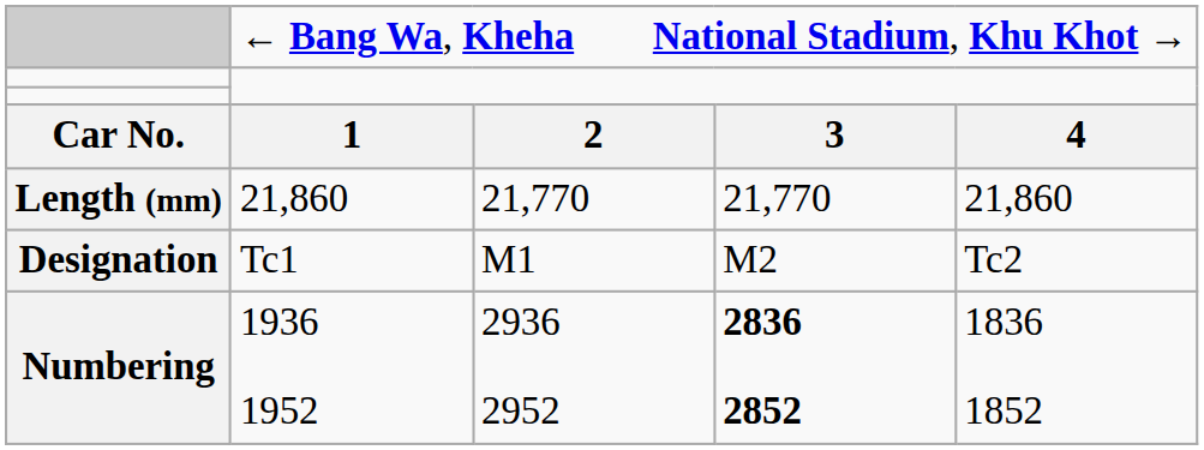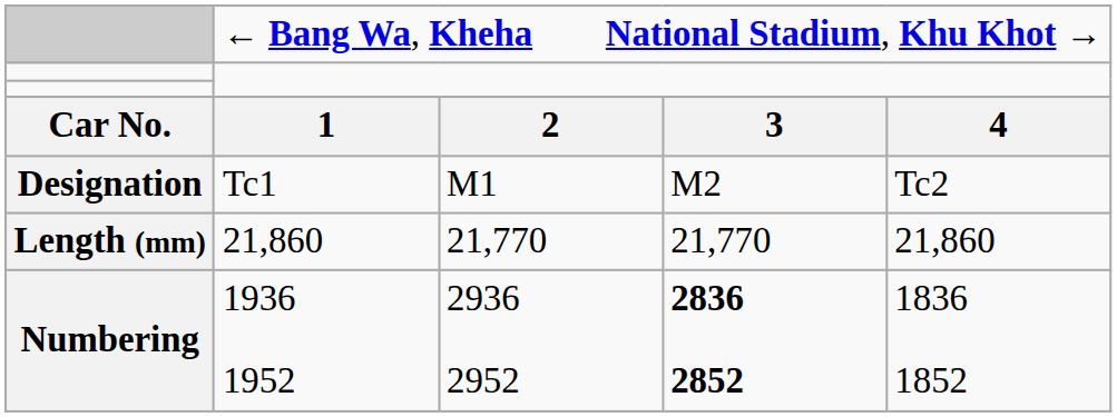rows swapped: Designation <-> Length (mm)
